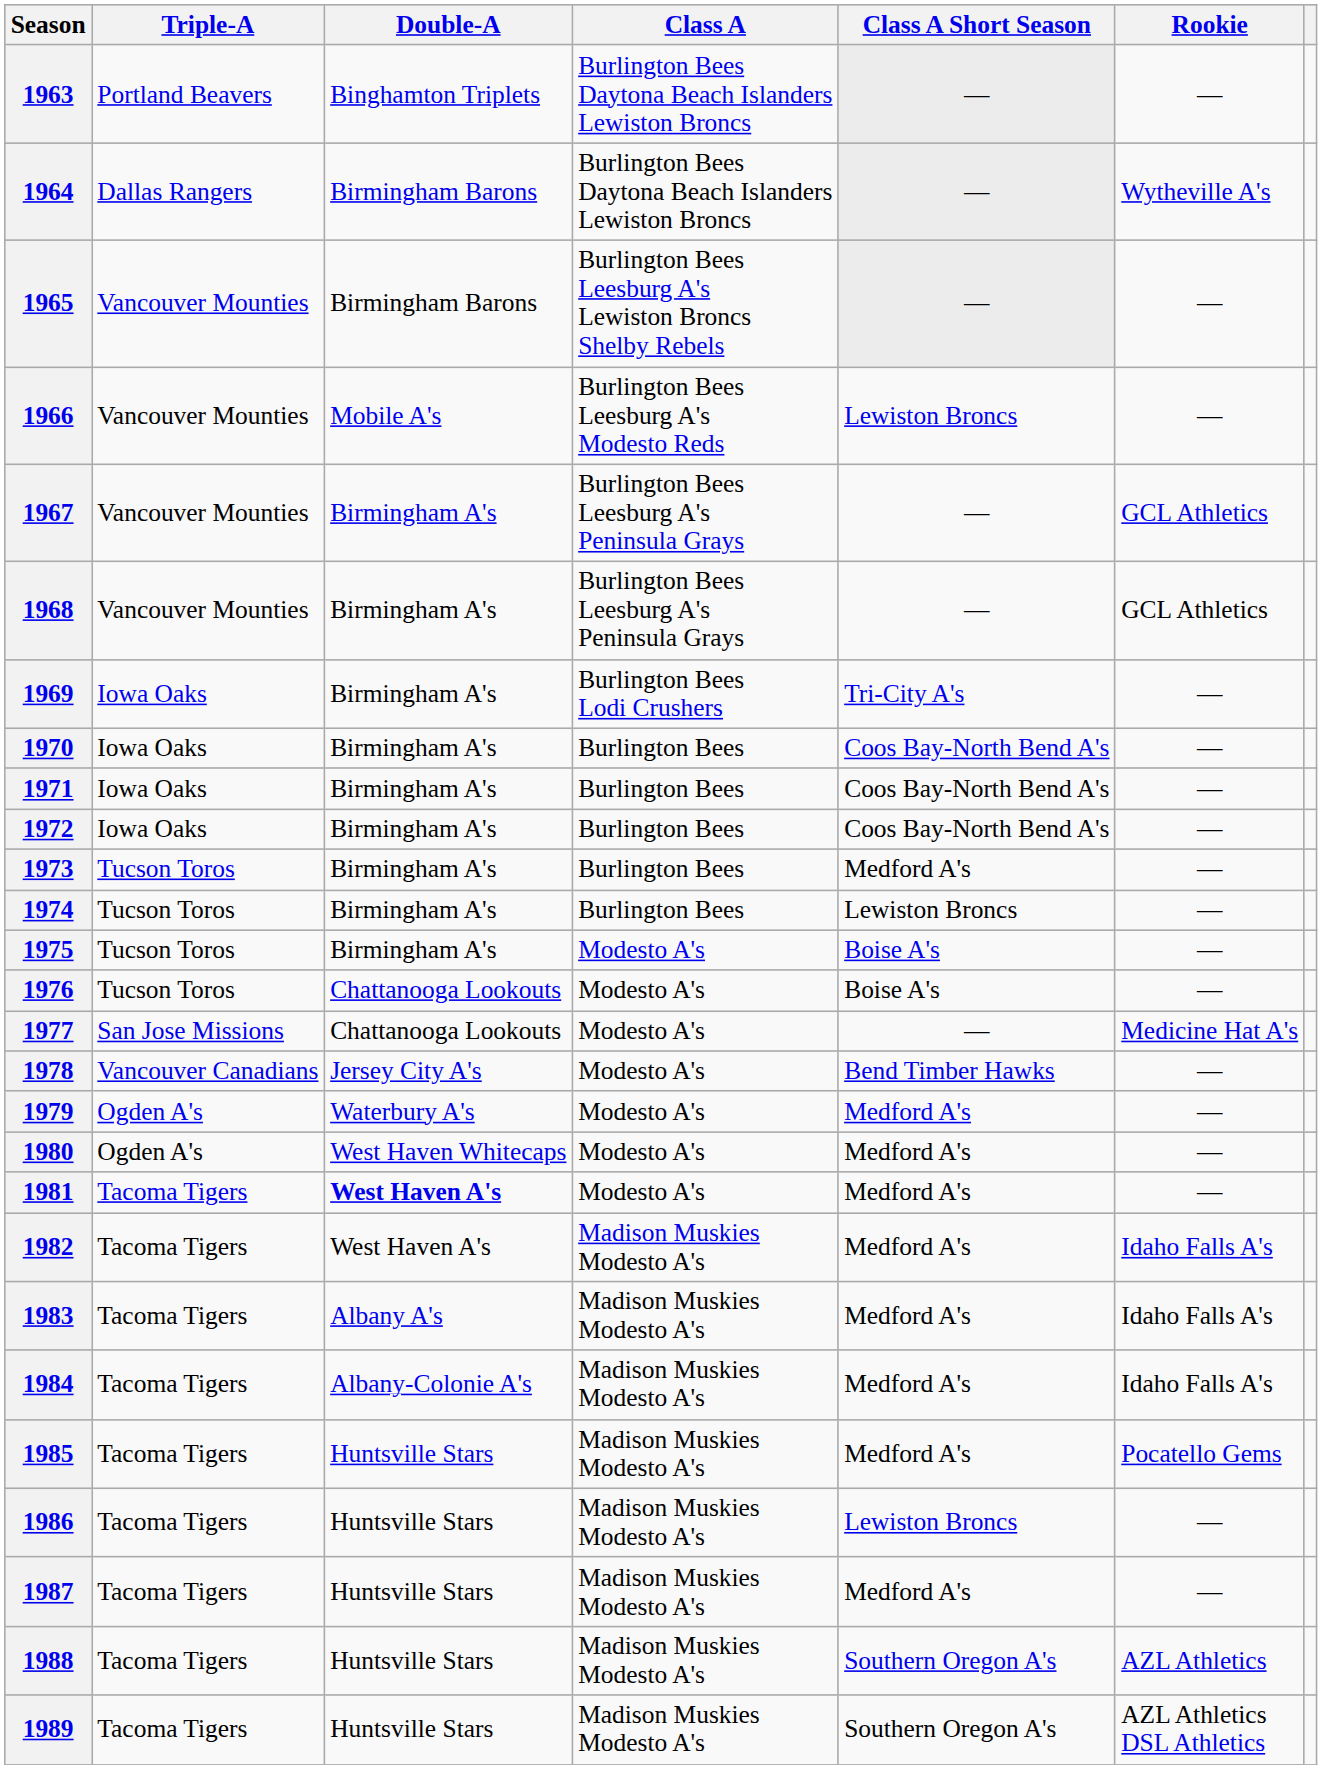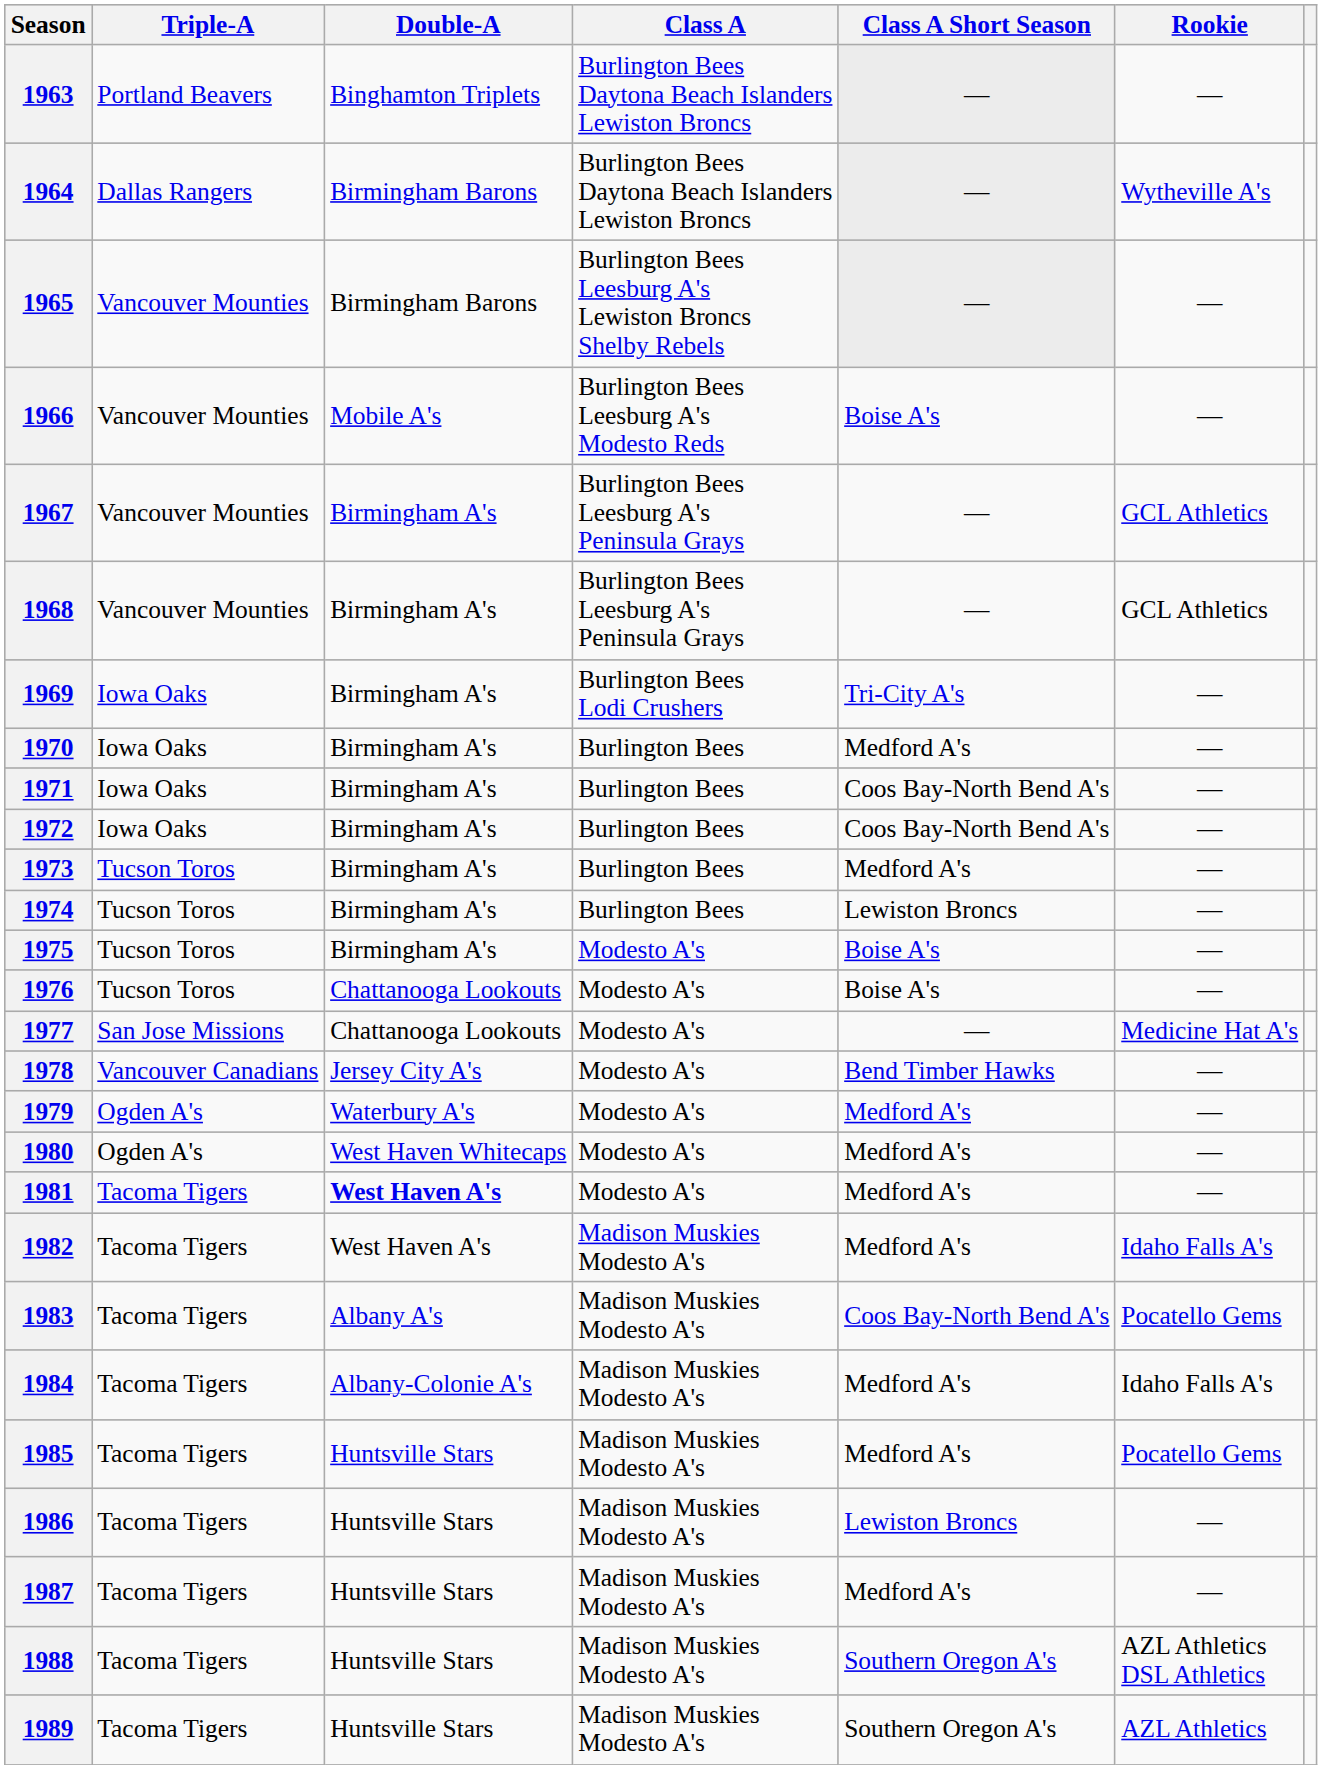1966 | Class A Short Season: Lewiston Broncs -> Boise A's
1970 | Class A Short Season: Coos Bay-North Bend A's -> Medford A's
1983 | Class A Short Season: Medford A's -> Coos Bay-North Bend A's
1983 | Rookie: Idaho Falls A's -> Pocatello Gems
1988 | Rookie: AZL Athletics -> AZL Athletics DSL Athletics
1989 | Rookie: AZL Athletics DSL Athletics -> AZL Athletics
